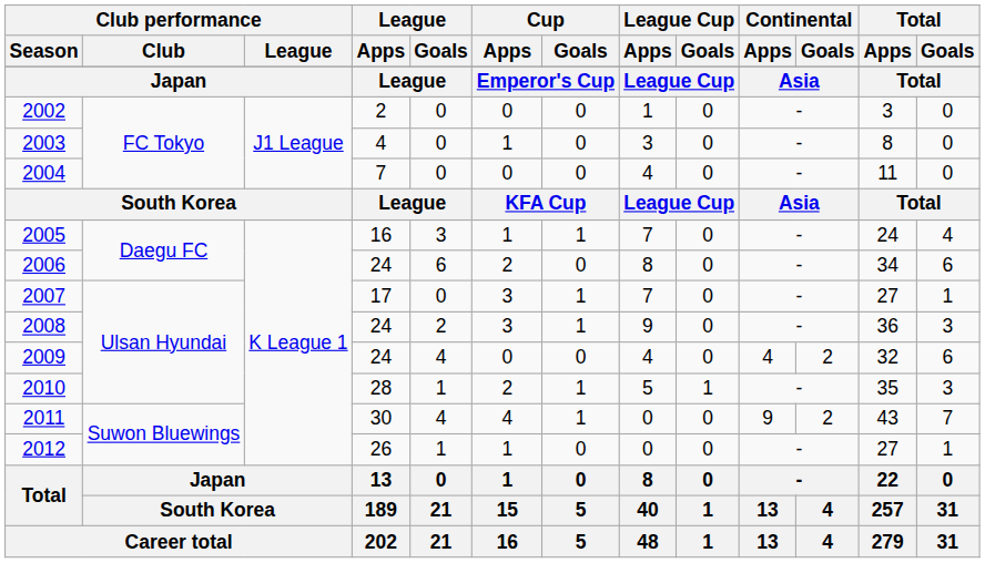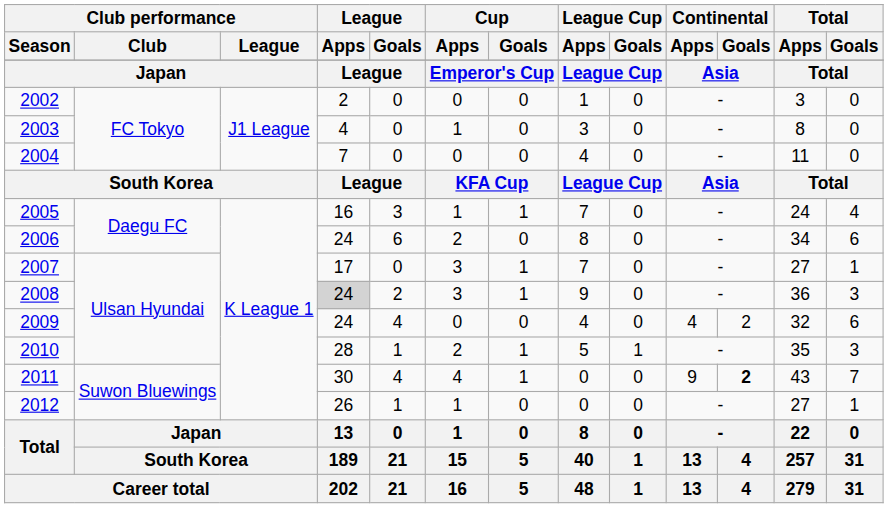2008 | League / Apps: no background -> lightgrey background
2011 | Continental / Goals: normal -> bold
